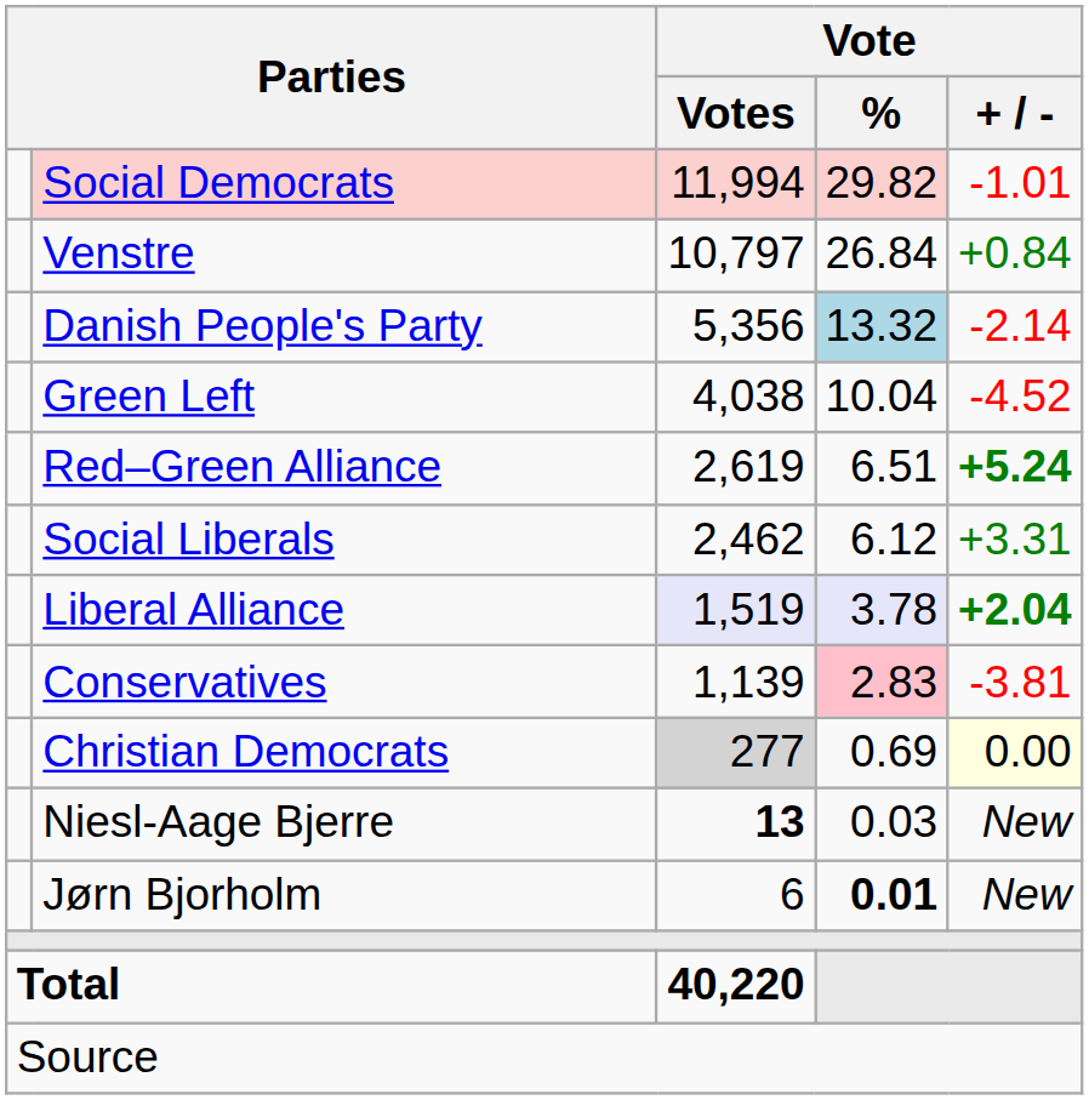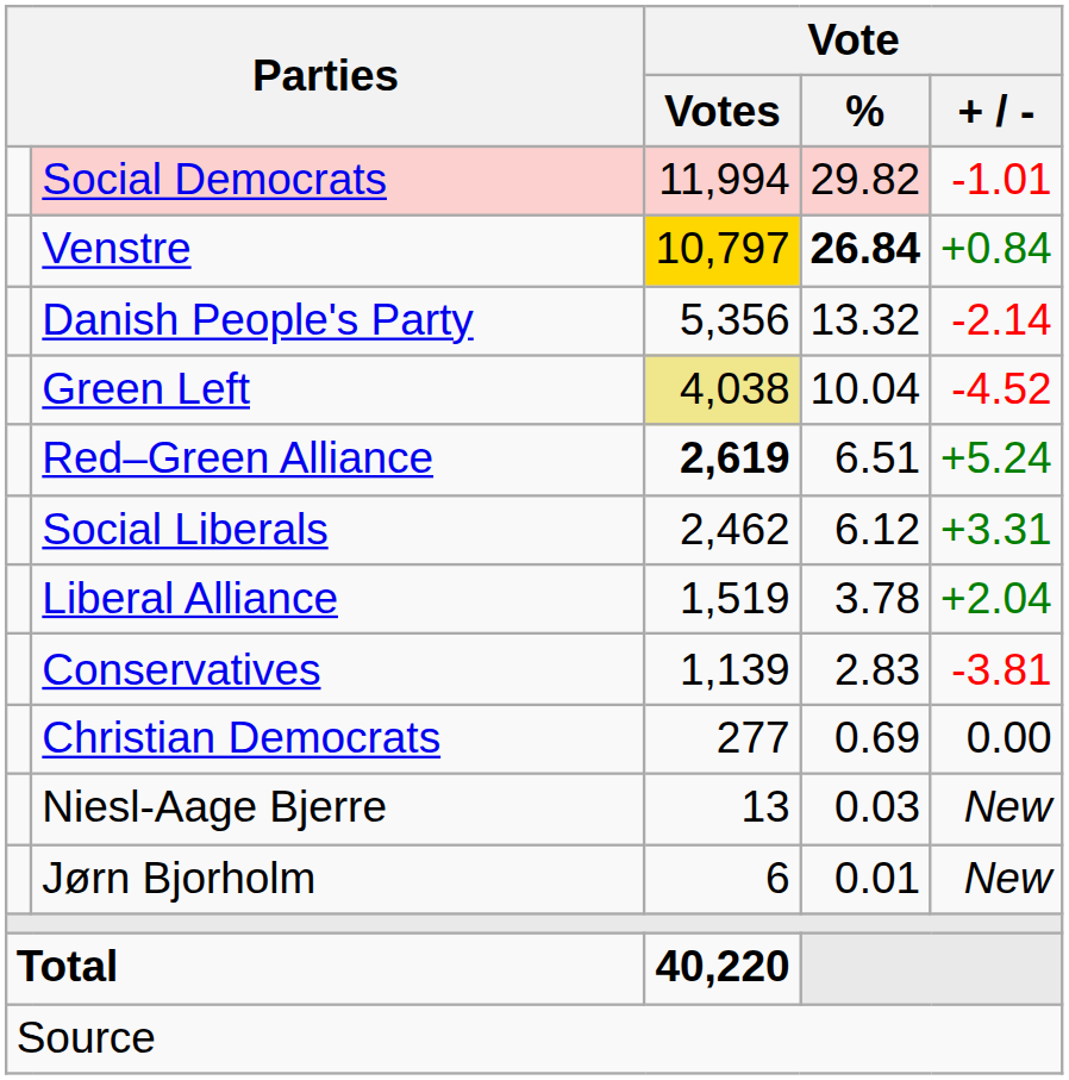Venstre | Vote / Votes: no background -> gold background
Venstre | Vote / %: normal -> bold
Danish People's Party | Vote / %: lightblue background -> no background
Green Left | Vote / Votes: no background -> khaki background
Red–Green Alliance | Vote / Votes: normal -> bold
Red–Green Alliance | Vote / + / -: bold -> normal
Liberal Alliance | Vote / Votes: lavender background -> no background
Liberal Alliance | Vote / %: lavender background -> no background
Liberal Alliance | Vote / + / -: bold -> normal
Conservatives | Vote / %: pink background -> no background
Christian Democrats | Vote / Votes: lightgrey background -> no background
Christian Democrats | Vote / + / -: lightyellow background -> no background
Niesl-Aage Bjerre | Vote / Votes: bold -> normal
Jørn Bjorholm | Vote / %: bold -> normal
